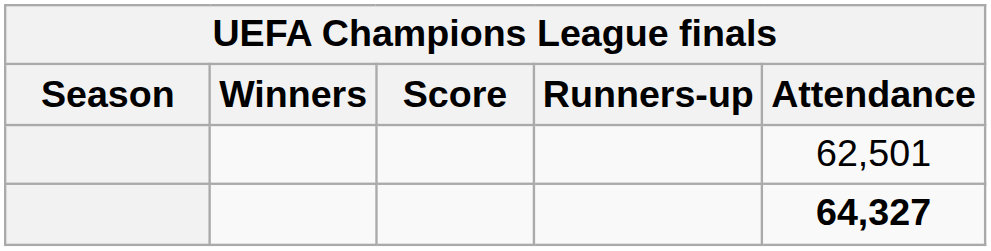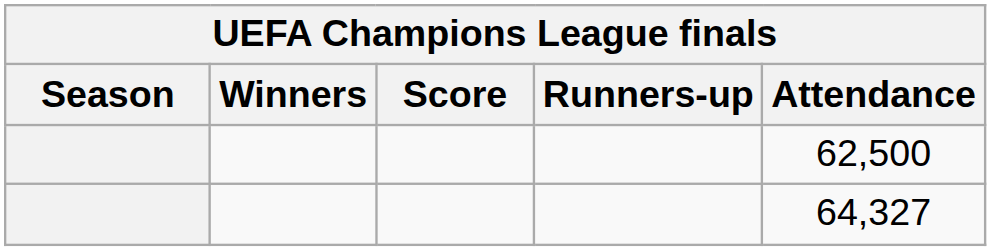row 3 | Attendance: 62,501 -> 62,500
row 4 | Attendance: bold -> normal
